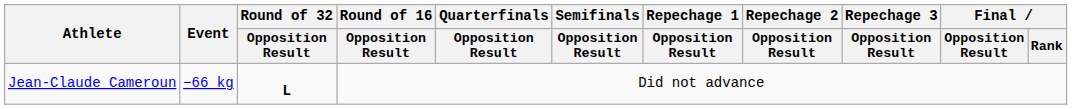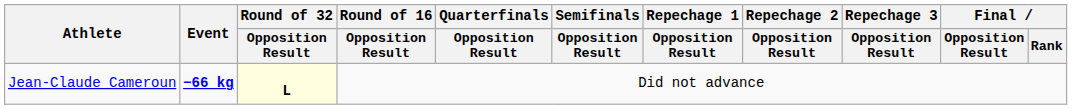Jean-Claude Cameroun | Event: normal -> bold
Jean-Claude Cameroun | Round of 32 / Opposition Result: no background -> lightyellow background
